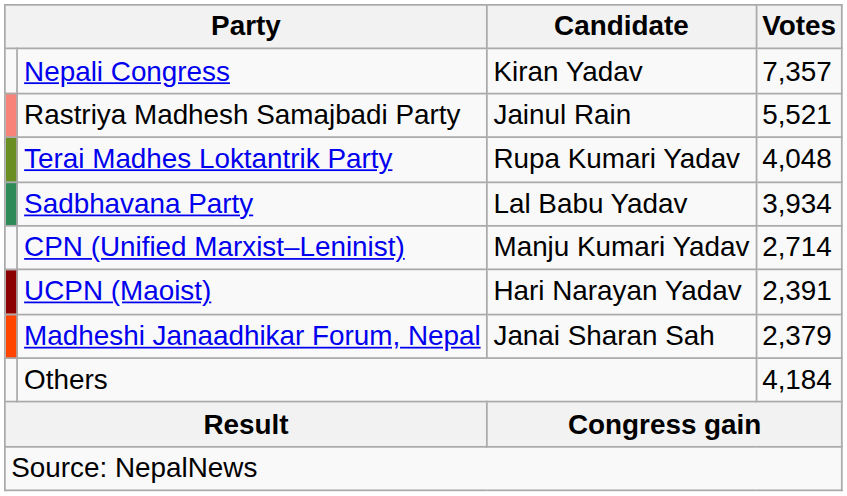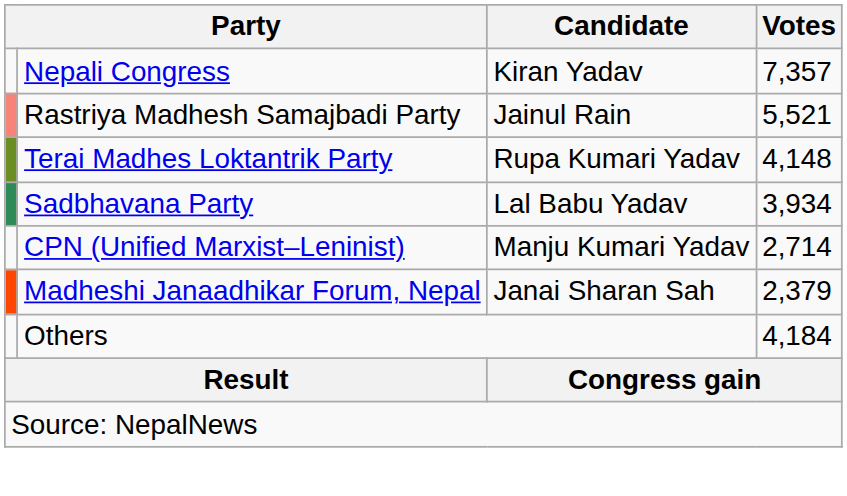Terai Madhes Loktantrik Party | Votes: 4,048 -> 4,148
- row: UCPN (Maoist) | Hari Narayan Yadav | 2,391
